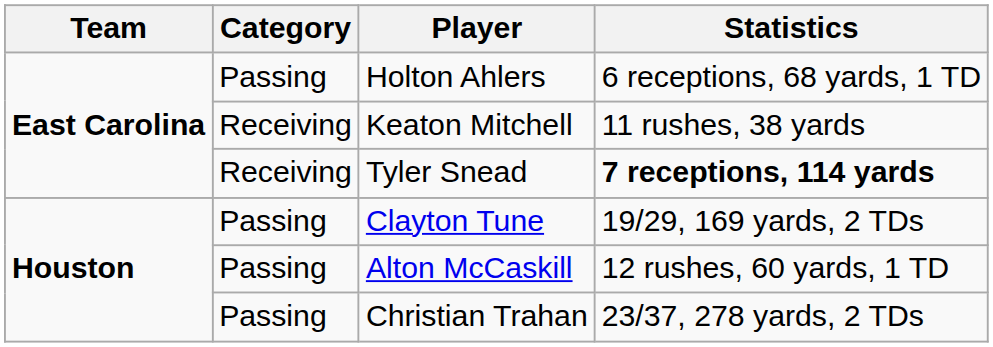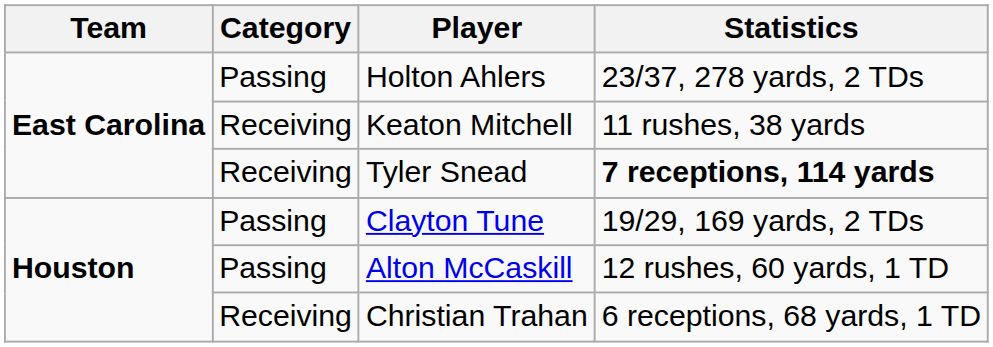Holton Ahlers | Statistics: 6 receptions, 68 yards, 1 TD -> 23/37, 278 yards, 2 TDs
Christian Trahan | Category: Passing -> Receiving
Christian Trahan | Statistics: 23/37, 278 yards, 2 TDs -> 6 receptions, 68 yards, 1 TD
